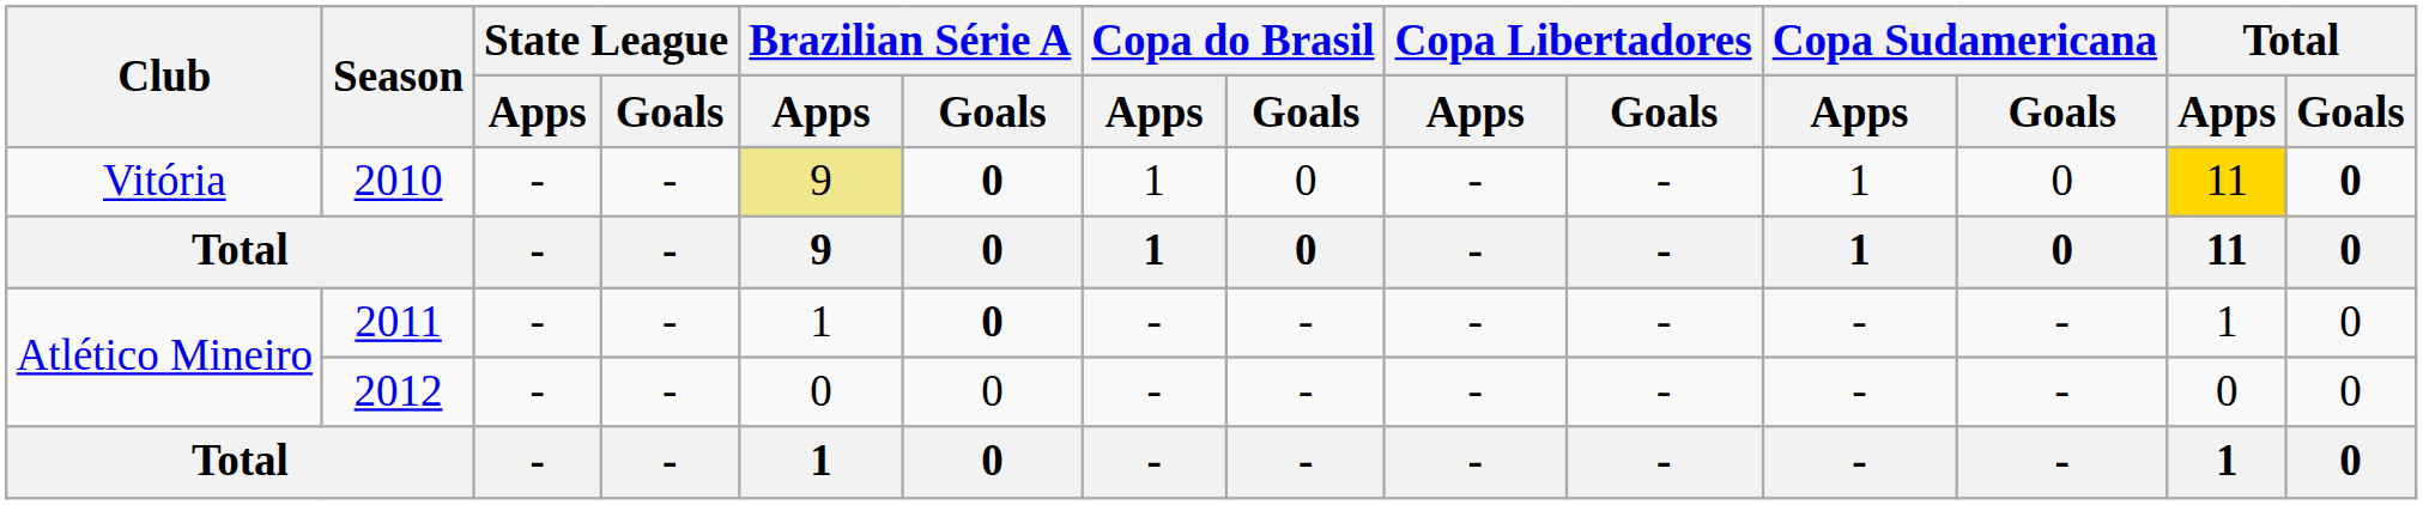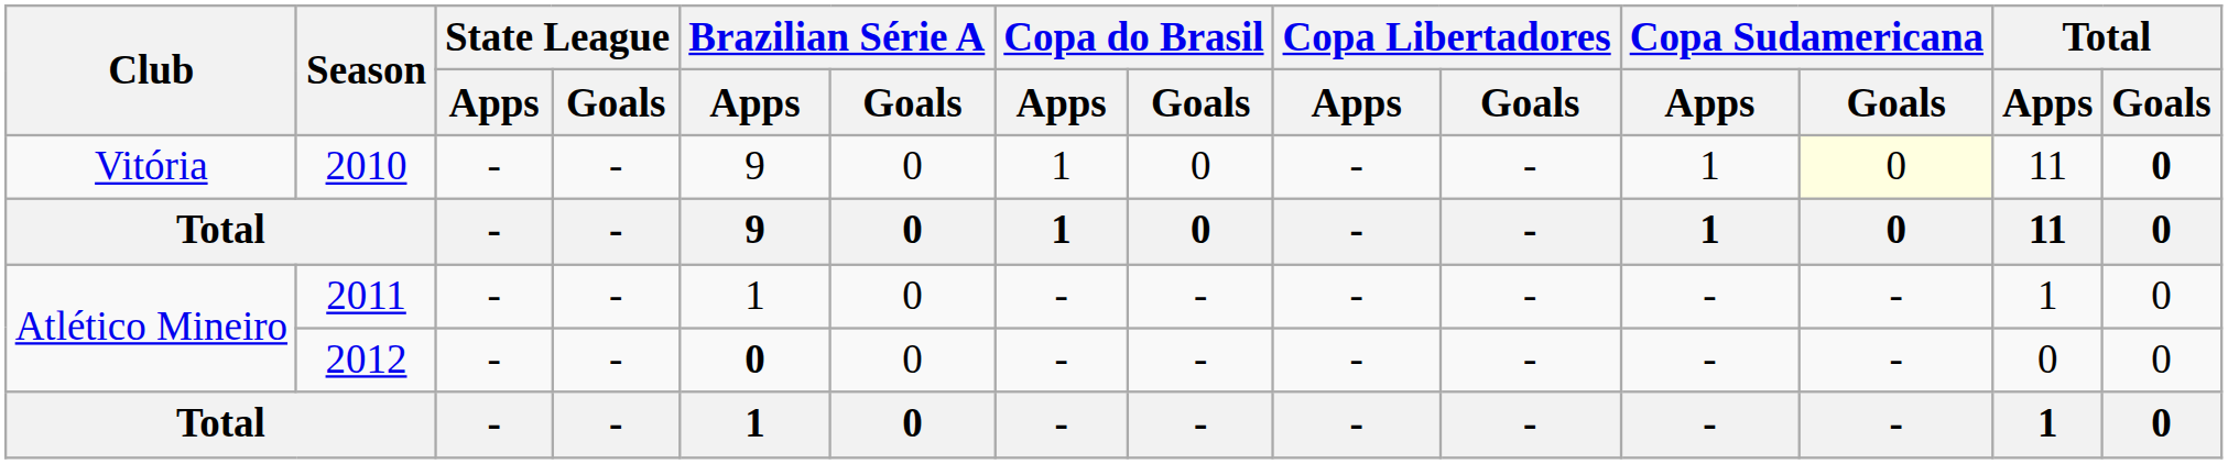2010 | Brazilian Série A / Apps: khaki background -> no background
2010 | Brazilian Série A / Goals: bold -> normal
2010 | Copa Sudamericana / Goals: no background -> lightyellow background
2010 | Total / Apps: gold background -> no background
2011 | Brazilian Série A / Goals: bold -> normal
2012 | Brazilian Série A / Apps: normal -> bold
